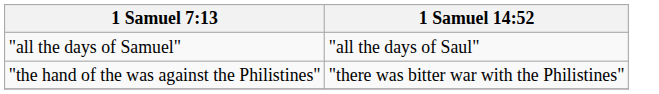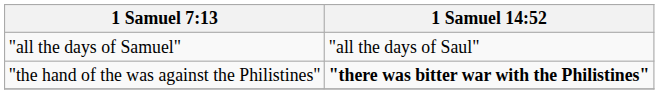"the hand of the was against the Philistines" | 1 Samuel 14:52: normal -> bold
